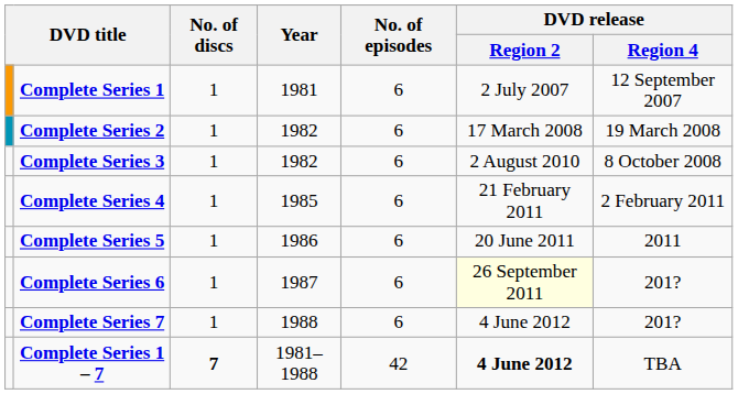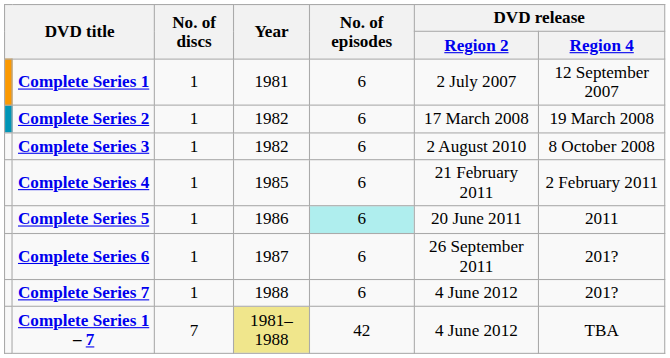Complete Series 5 | No. of episodes: no background -> paleturquoise background
Complete Series 6 | DVD release / Region 2: lightyellow background -> no background
Complete Series 1 – 7 | No. of discs: bold -> normal
Complete Series 1 – 7 | Year: no background -> khaki background
Complete Series 1 – 7 | DVD release / Region 2: bold -> normal
